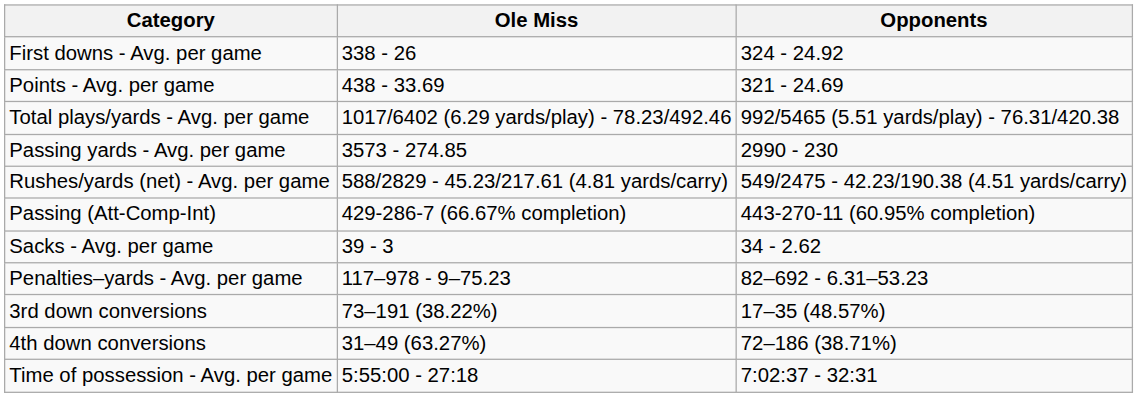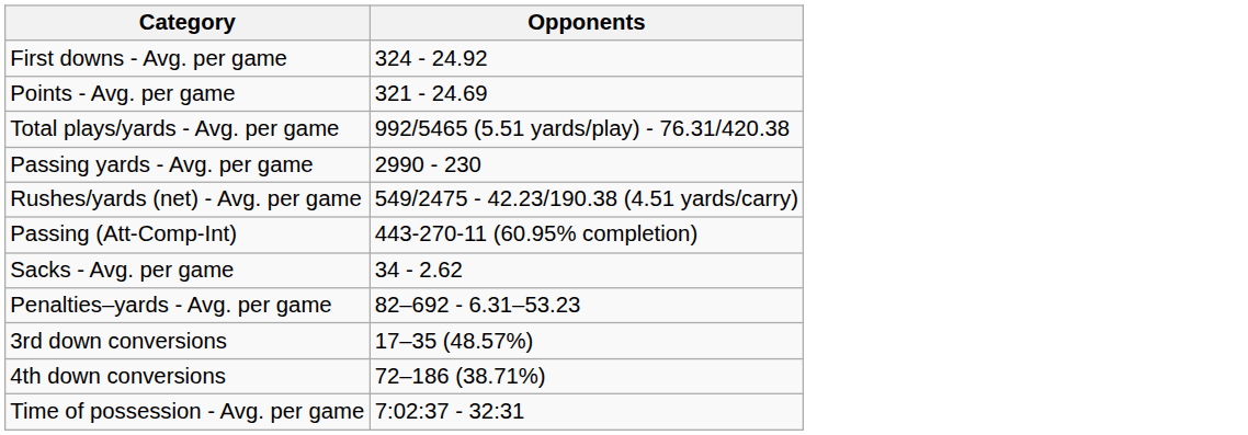- column: Ole Miss | 338 - 26 | 438 - 33.69 | 1017/6402 (6.29 yards/play) - 78.23/492.46 | 3573 - 274.85 | 588/2829 - 45.23/217.61 (4.81 yards/carry) | 429-286-7 (66.67% completion) | 39 - 3 | 117–978 - 9–75.23 | 73–191 (38.22%) | 31–49 (63.27%) | 5:55:00 - 27:18
